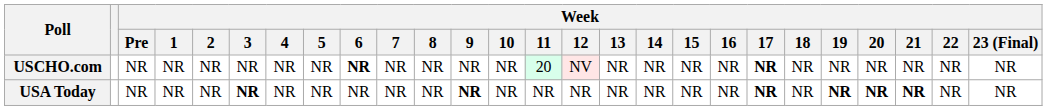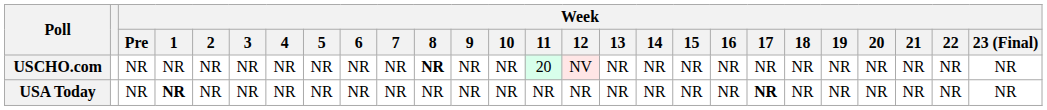USCHO.com | Week / 6: bold -> normal
USCHO.com | Week / 8: normal -> bold
USCHO.com | Week / 17: bold -> normal
USA Today | Week / 1: normal -> bold
USA Today | Week / 3: bold -> normal
USA Today | Week / 9: bold -> normal
USA Today | Week / 19: bold -> normal
USA Today | Week / 20: bold -> normal
USA Today | Week / 21: bold -> normal
